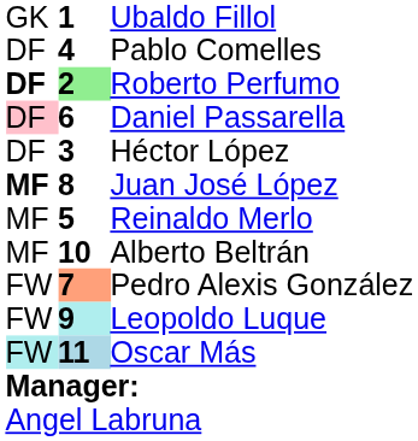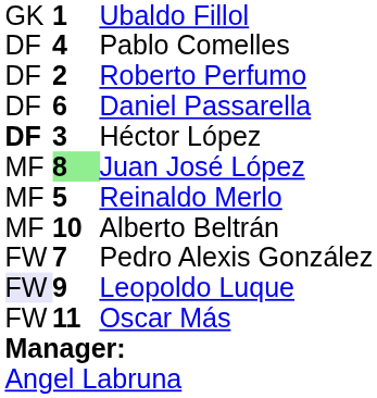Roberto Perfumo | column 1: bold -> normal
Roberto Perfumo | column 2: lightgreen background -> no background
Daniel Passarella | column 1: pink background -> no background
Héctor López | column 1: normal -> bold
Juan José López | column 1: bold -> normal
Juan José López | column 2: no background -> lightgreen background
Pedro Alexis González | column 2: lightsalmon background -> no background
Leopoldo Luque | column 1: no background -> lavender background
Leopoldo Luque | column 2: paleturquoise background -> no background
Oscar Más | column 1: paleturquoise background -> no background
Oscar Más | column 2: lightblue background -> no background
